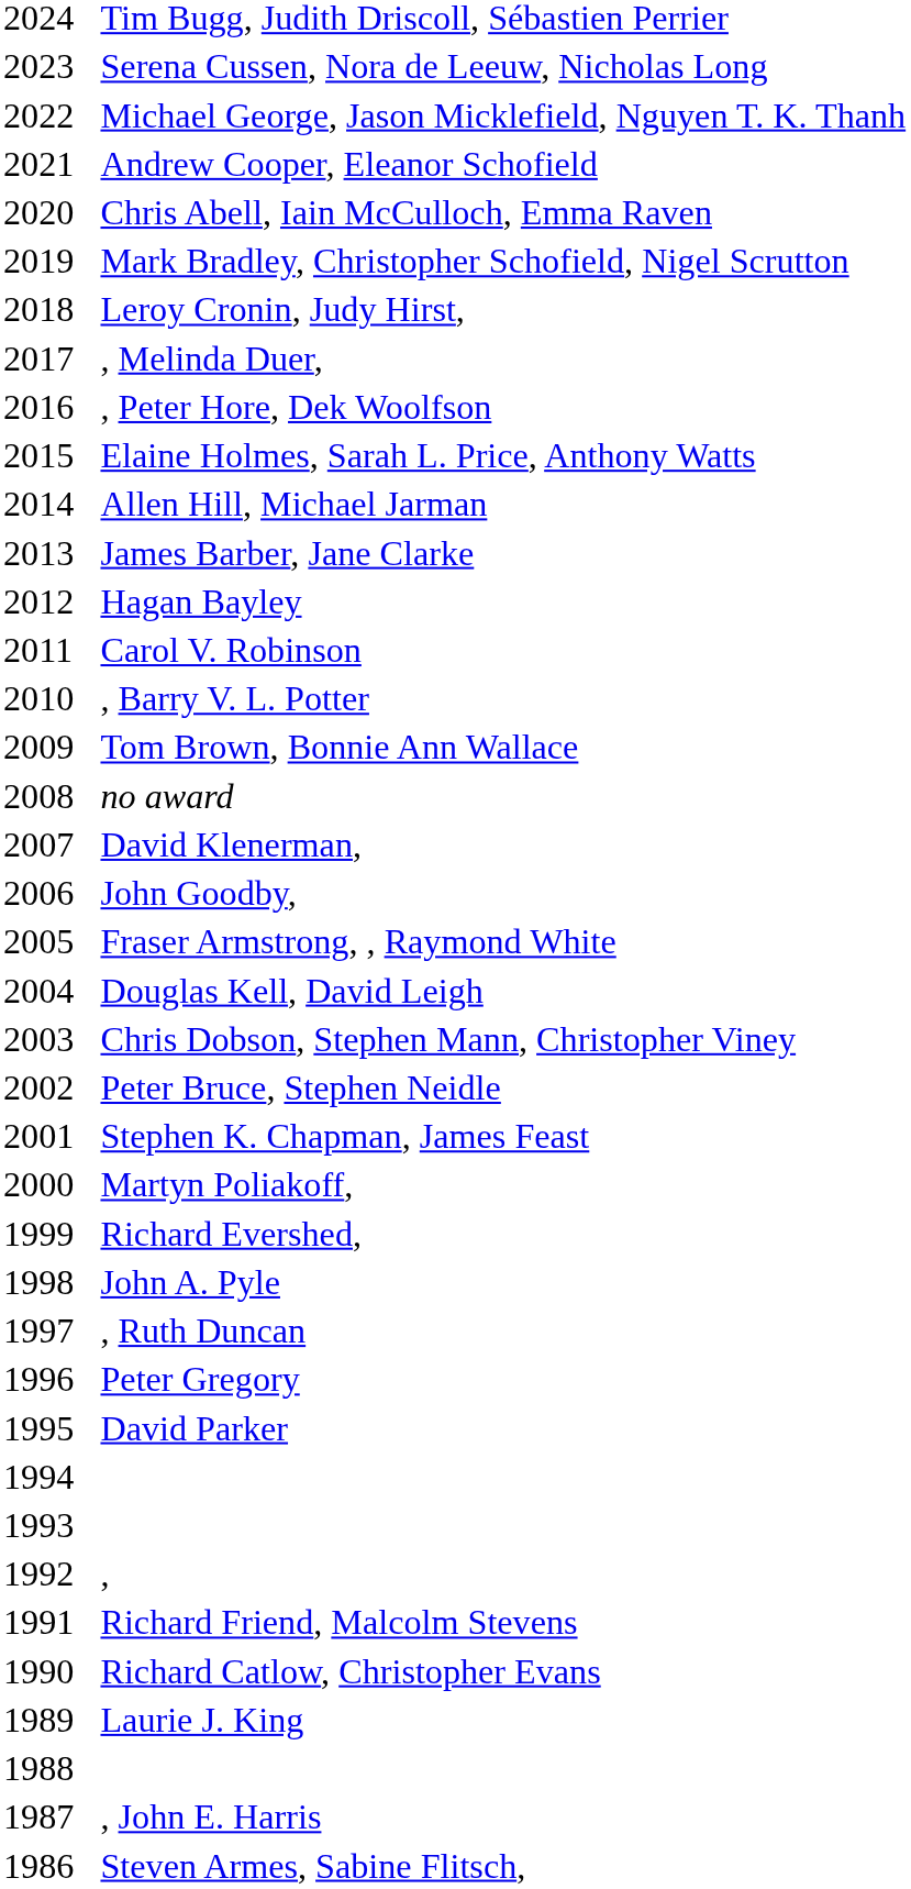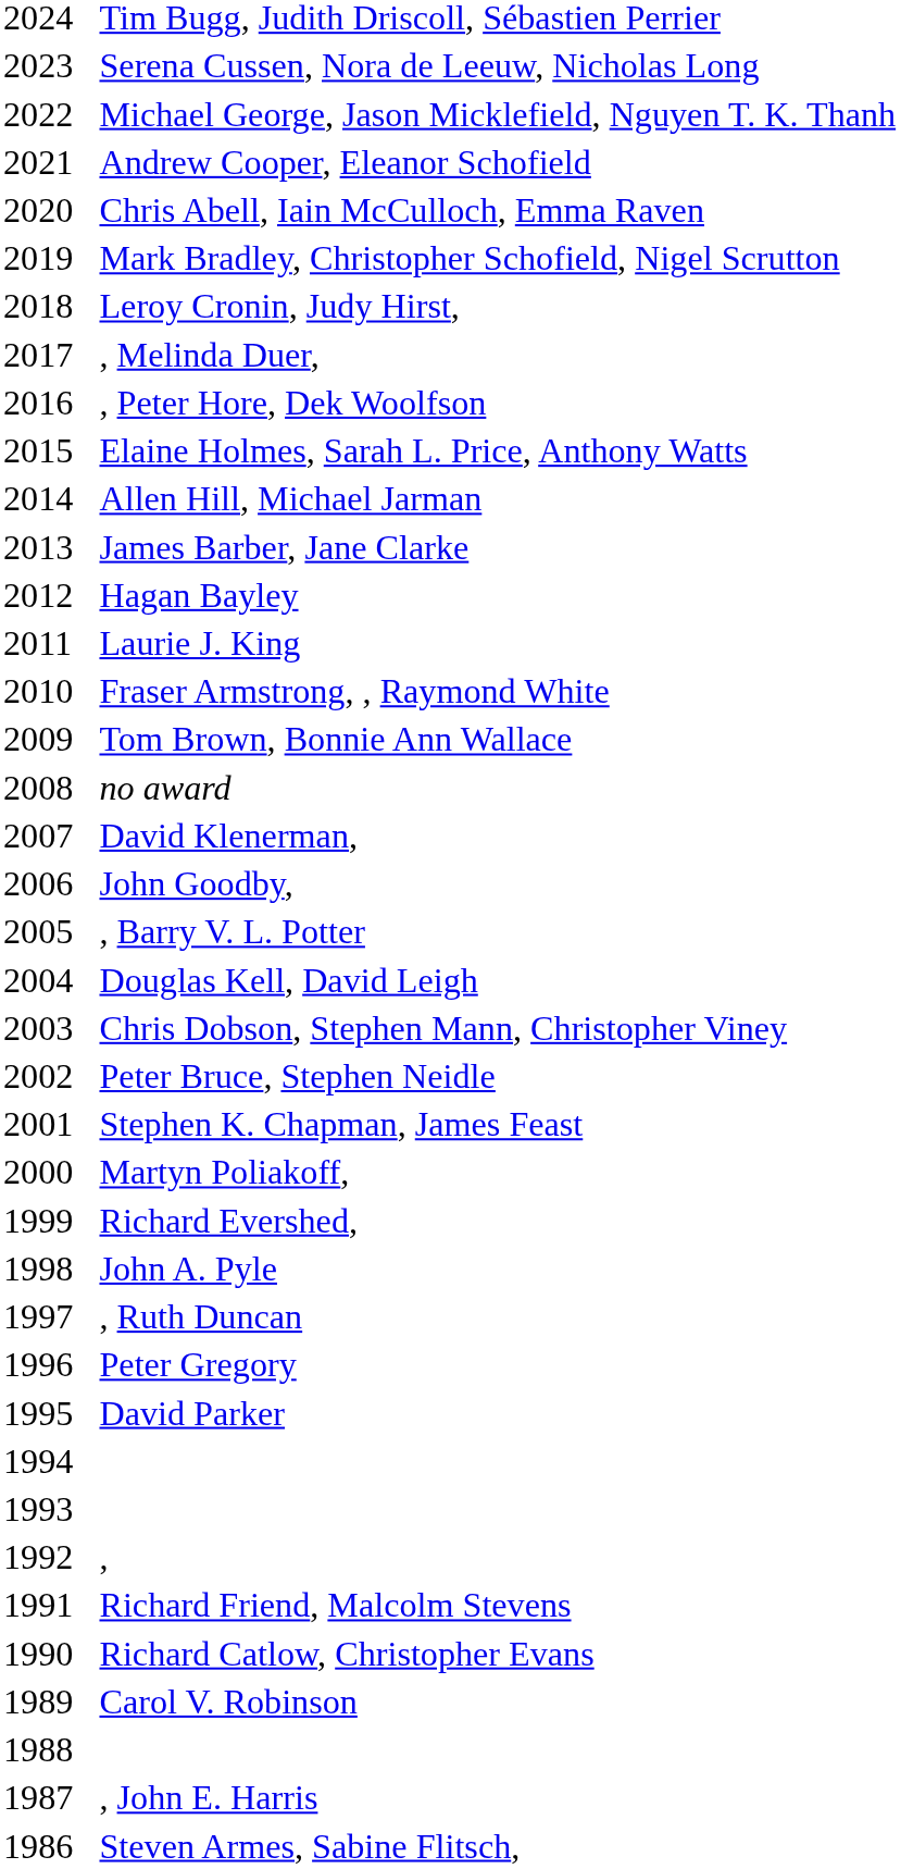row 14 | column 2: Carol V. Robinson -> Laurie J. King
row 15 | column 2: , Barry V. L. Potter -> Fraser Armstrong, , Raymond White
row 20 | column 2: Fraser Armstrong, , Raymond White -> , Barry V. L. Potter
row 36 | column 2: Laurie J. King -> Carol V. Robinson
